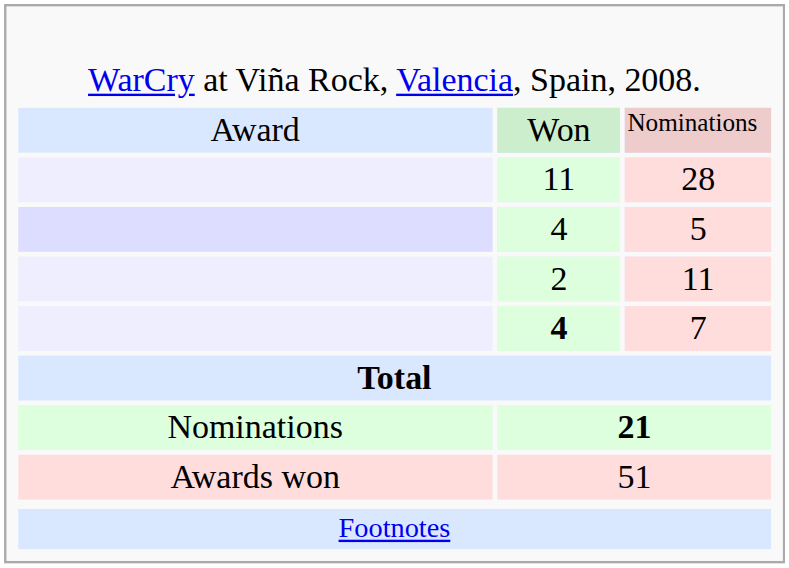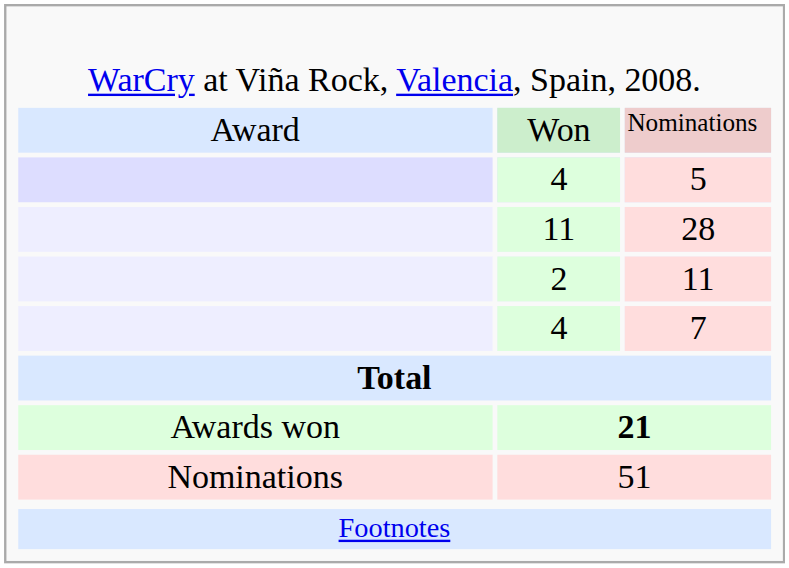rows swapped: 28 <-> 5
7 | column 2: bold -> normal
21 | column 1: Nominations -> Awards won
51 | column 1: Awards won -> Nominations
